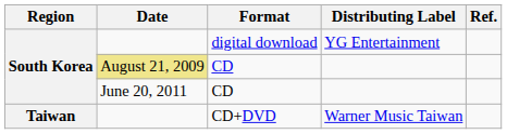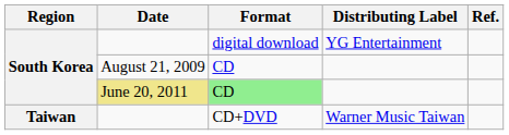August 21, 2009 | Date: khaki background -> no background
June 20, 2011 | Date: no background -> khaki background
June 20, 2011 | Format: no background -> lightgreen background
